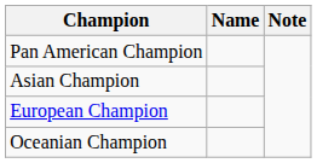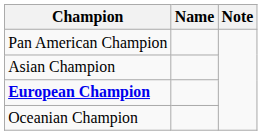European Champion | Champion: normal -> bold
